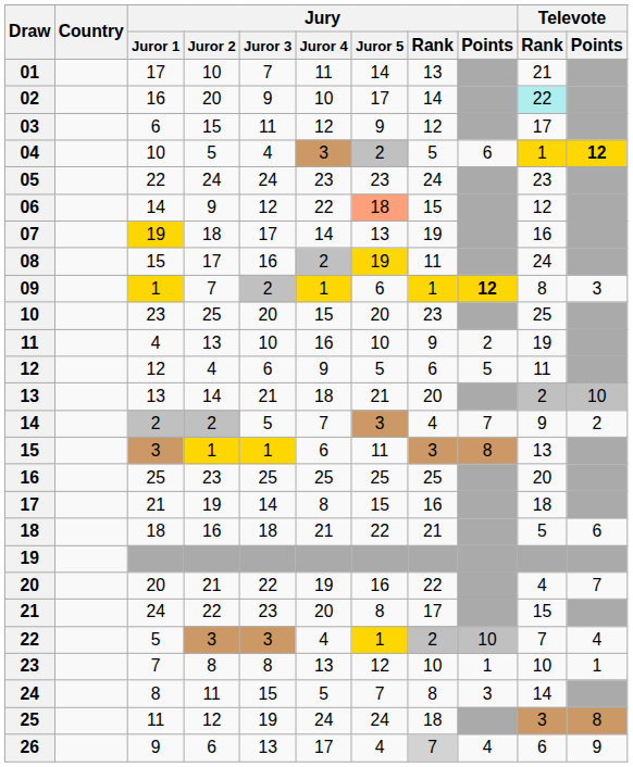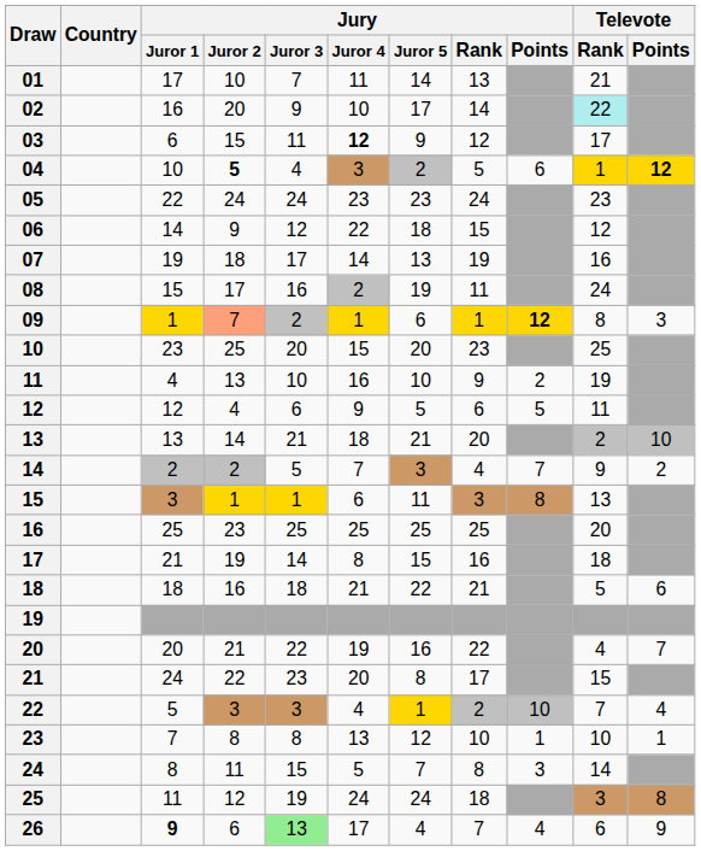03 | Jury / Juror 4: normal -> bold
04 | Jury / Juror 2: normal -> bold
06 | Jury / Juror 5: lightsalmon background -> no background
07 | Jury / Juror 1: gold background -> no background
08 | Jury / Juror 5: gold background -> no background
09 | Jury / Juror 2: no background -> lightsalmon background
26 | Jury / Juror 1: normal -> bold
26 | Jury / Juror 3: no background -> lightgreen background
26 | Jury / Rank: lightgrey background -> no background
